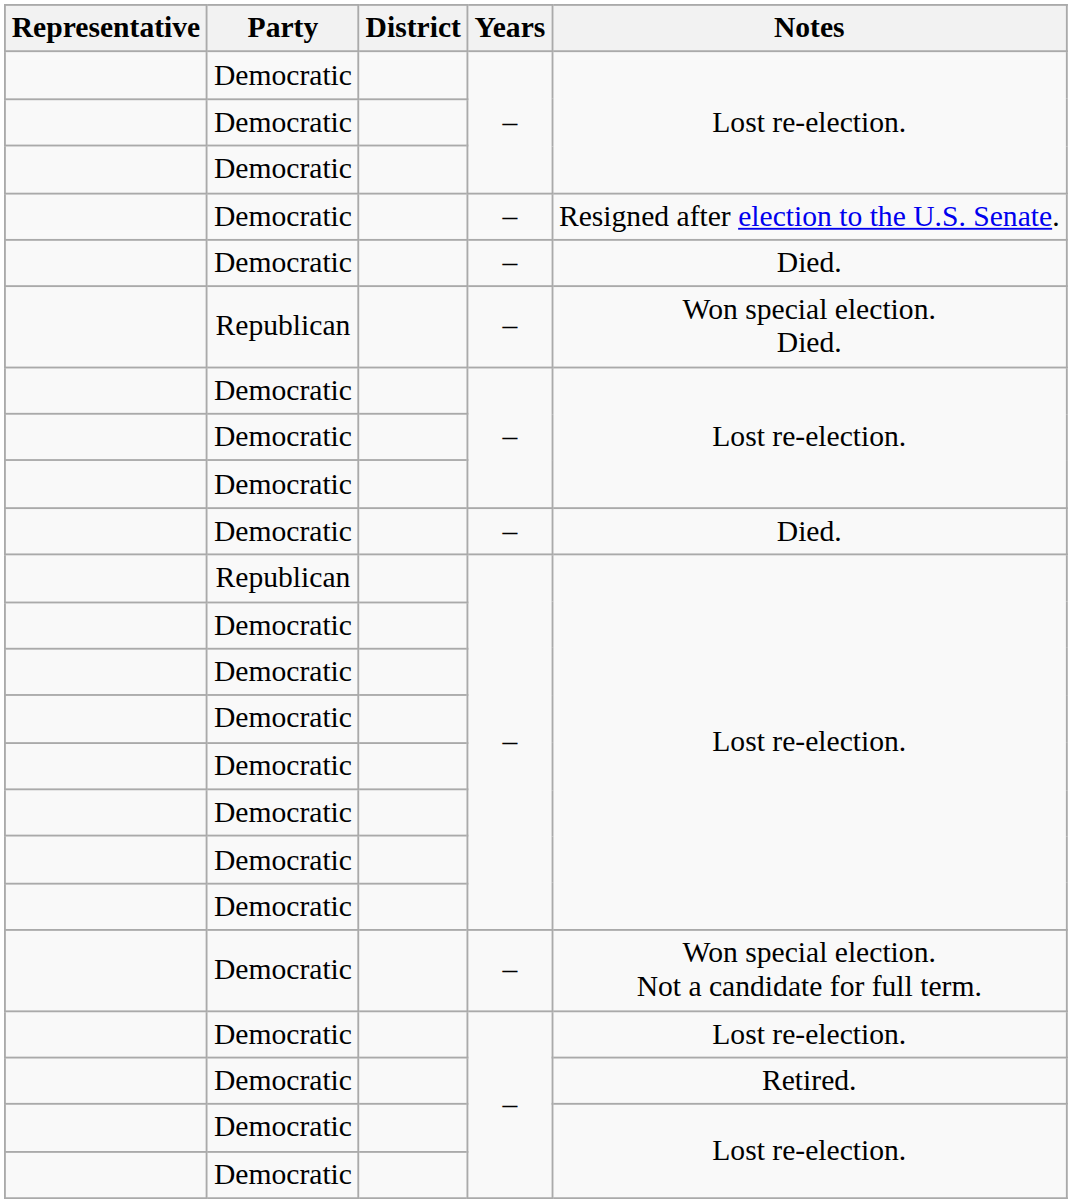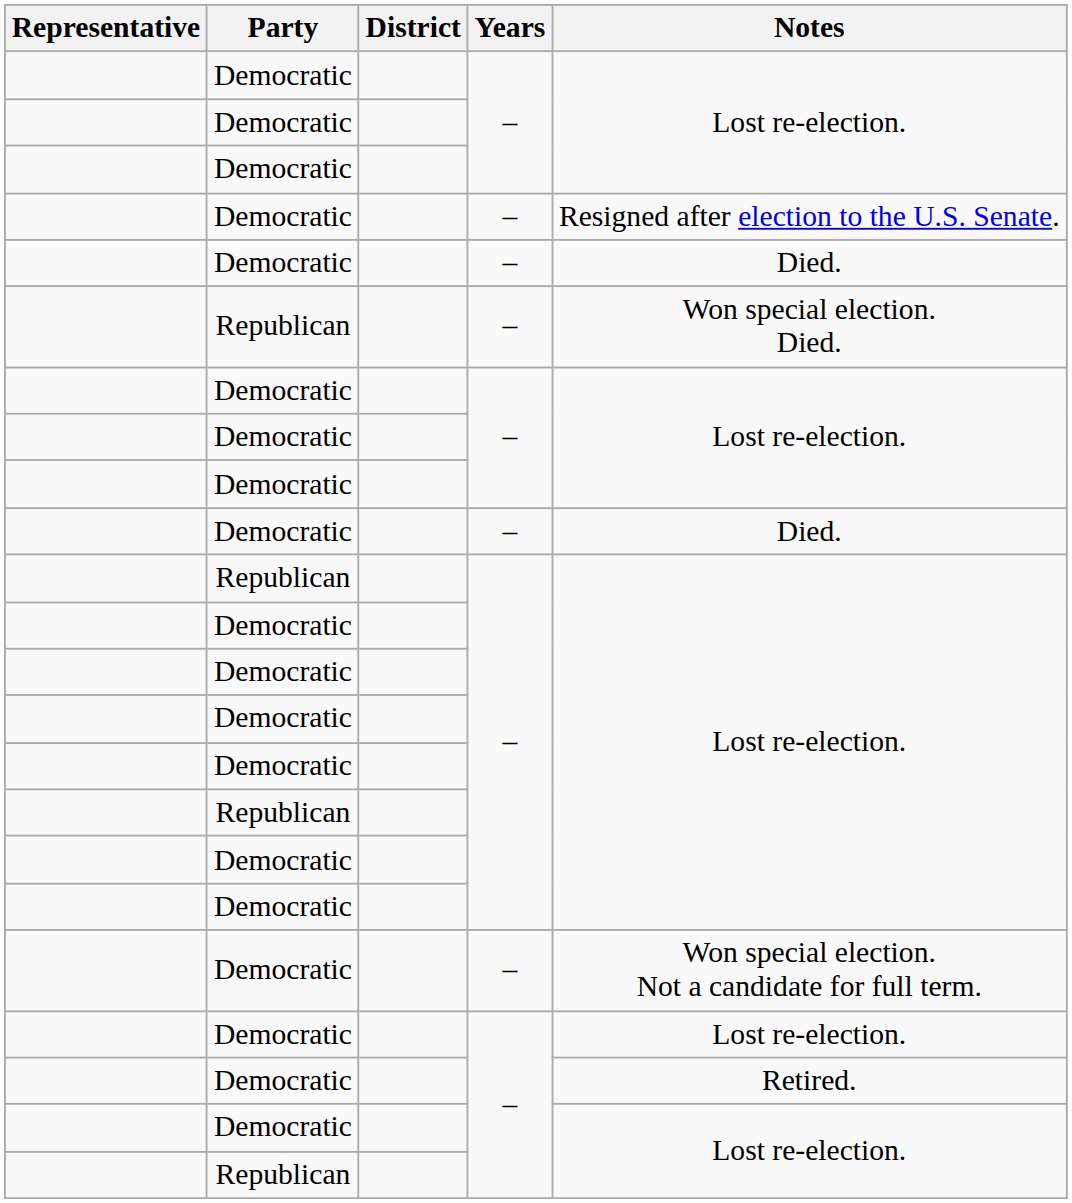row 17 | Party: Democratic -> Republican
row 24 | Party: Democratic -> Republican
